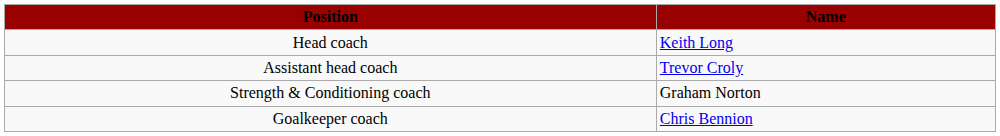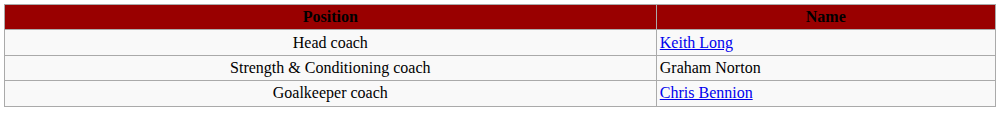- row: Assistant head coach | Trevor Croly
